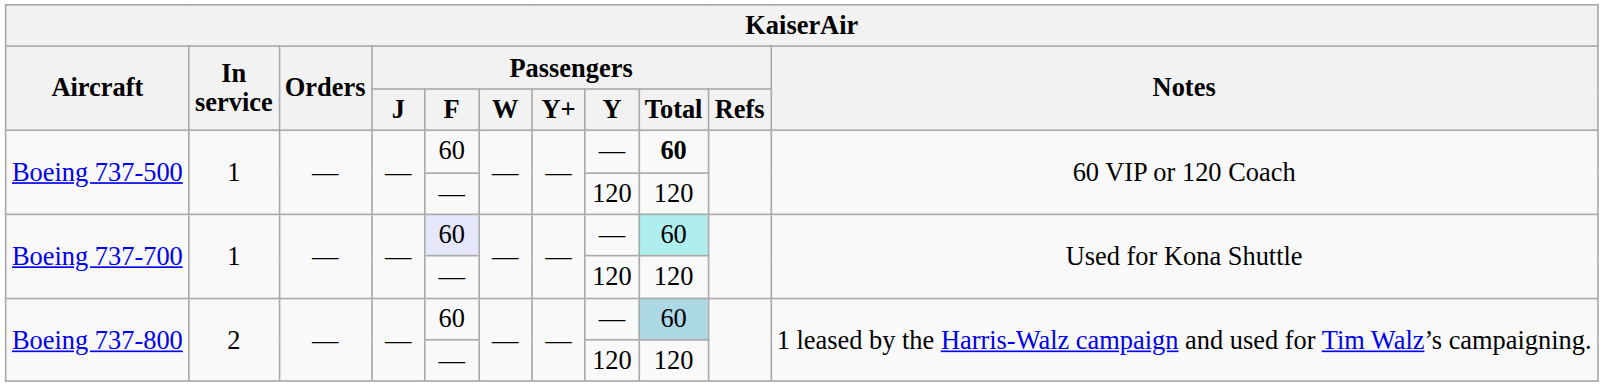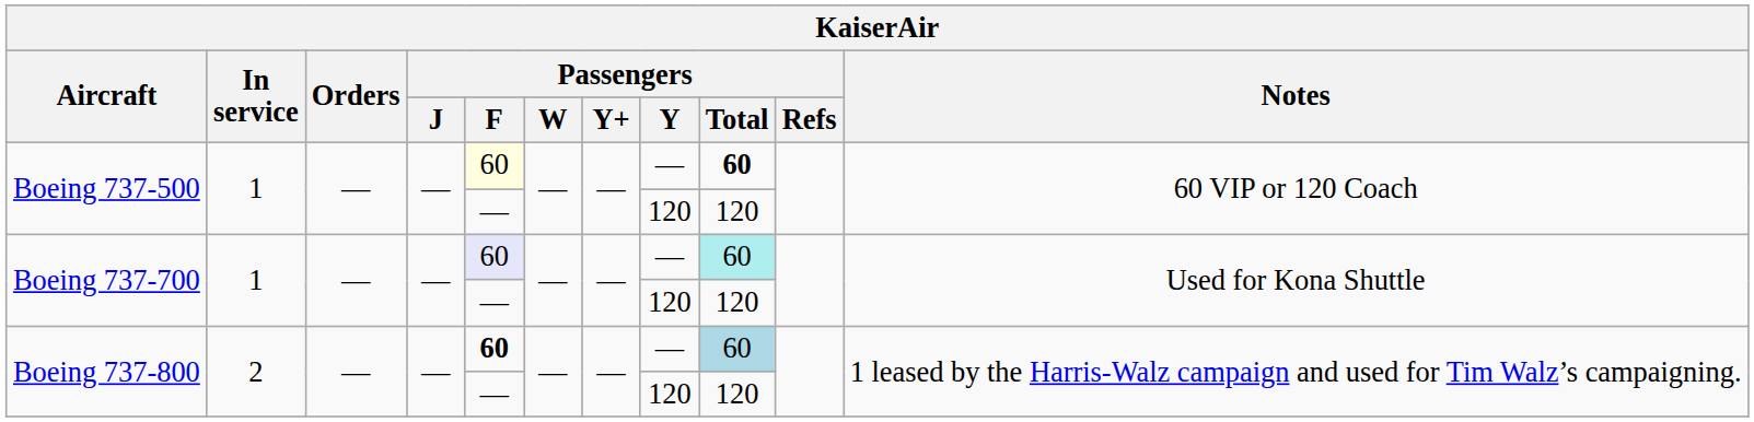row 4 | Passengers / F: no background -> lightyellow background
row 8 | Passengers / F: normal -> bold
